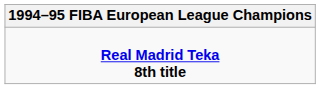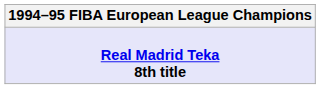row 2 | column 1: no background -> lavender background
